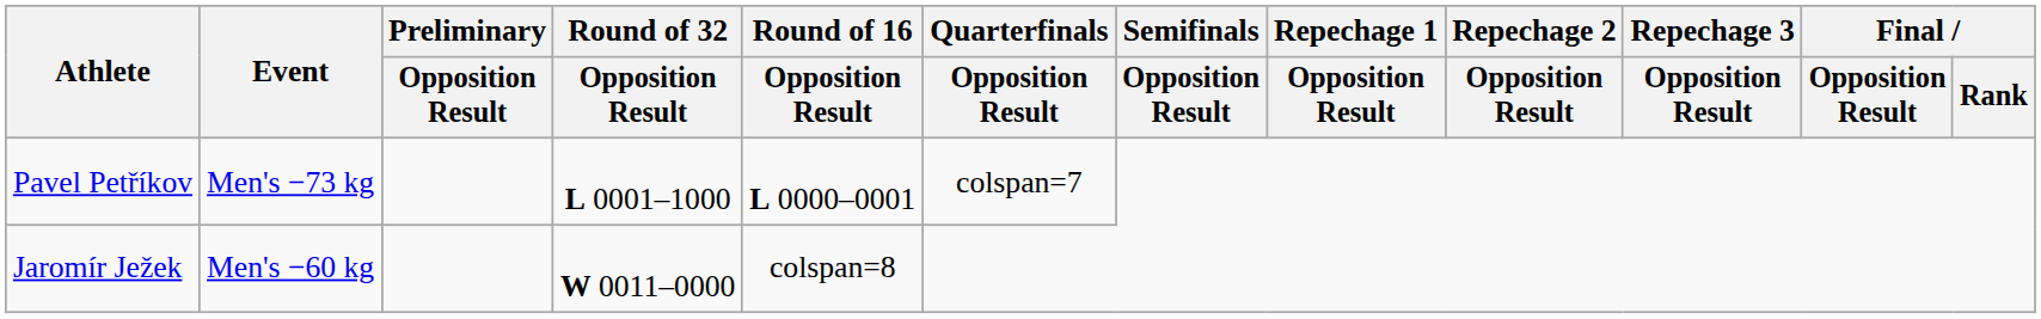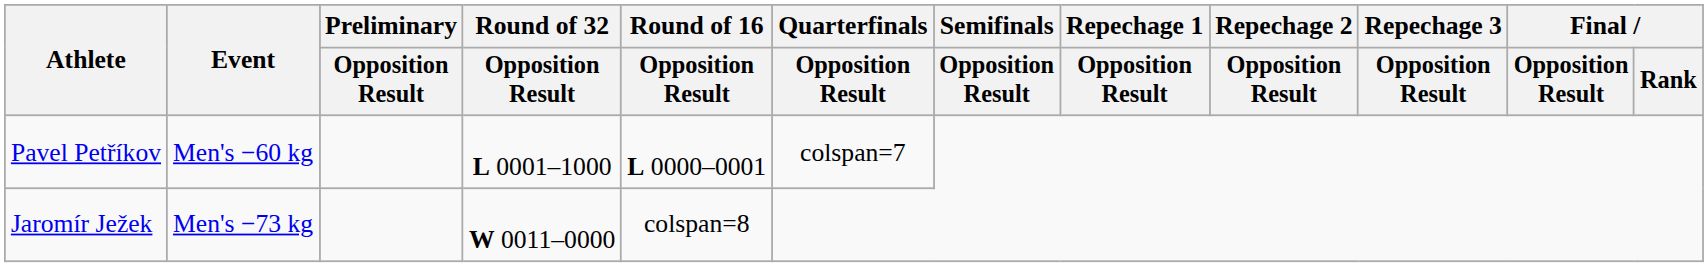Pavel Petříkov | Event: Men's −73 kg -> Men's −60 kg
Jaromír Ježek | Event: Men's −60 kg -> Men's −73 kg
